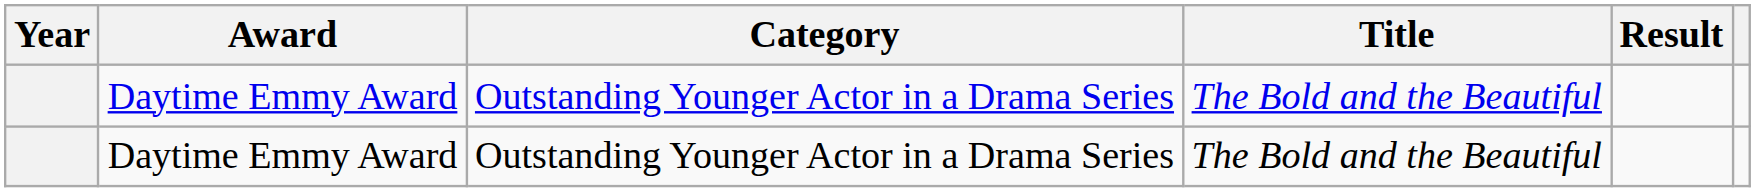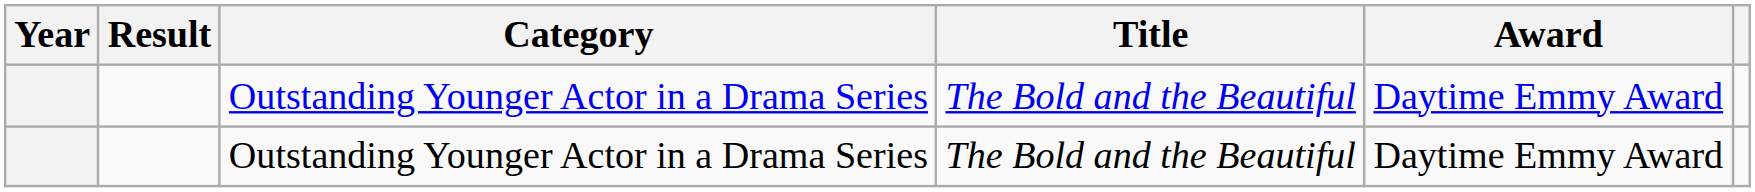columns swapped: Award <-> Result
